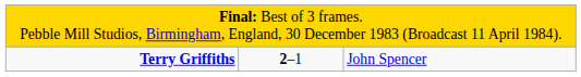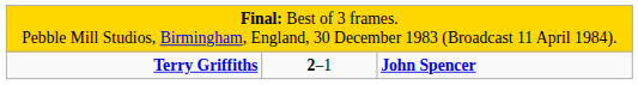Terry Griffiths | column 3: normal -> bold
